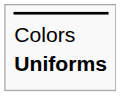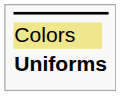row 1 | column 1: no background -> khaki background
